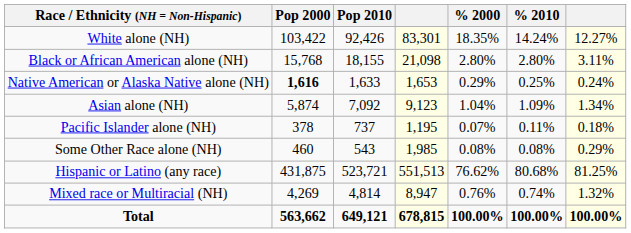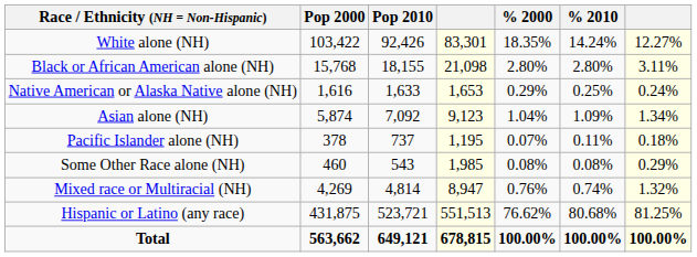Native American or Alaska Native alone (NH) | Pop 2000: bold -> normal
rows swapped: Mixed race or Multiracial (NH) <-> Hispanic or Latino (any race)
